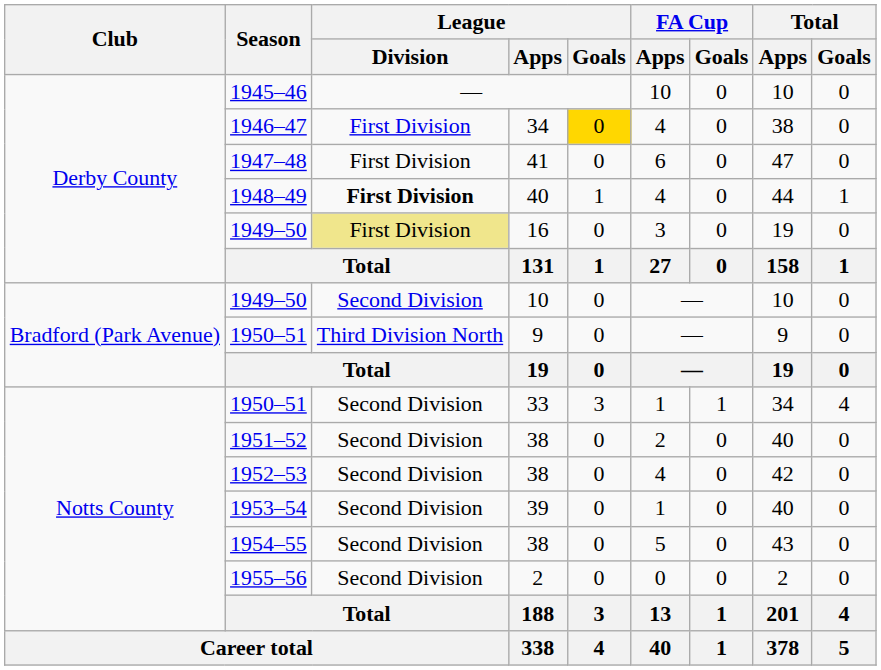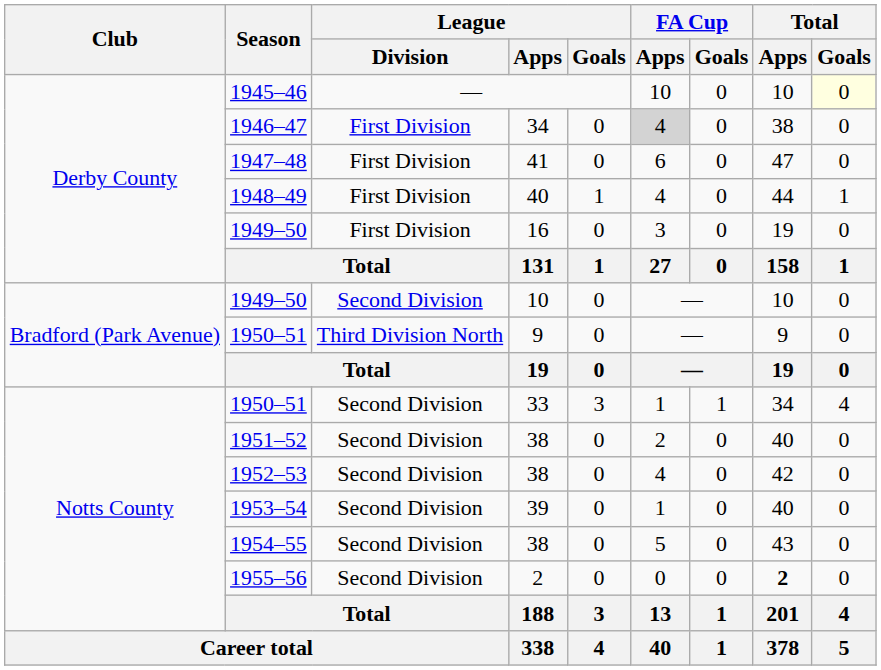1945–46 | Total / Goals: no background -> lightyellow background
1946–47 | League / Goals: gold background -> no background
1946–47 | FA Cup / Apps: no background -> lightgrey background
1948–49 | League / Division: bold -> normal
1949–50 / 16 | League / Division: khaki background -> no background
1955–56 | Total / Apps: normal -> bold
